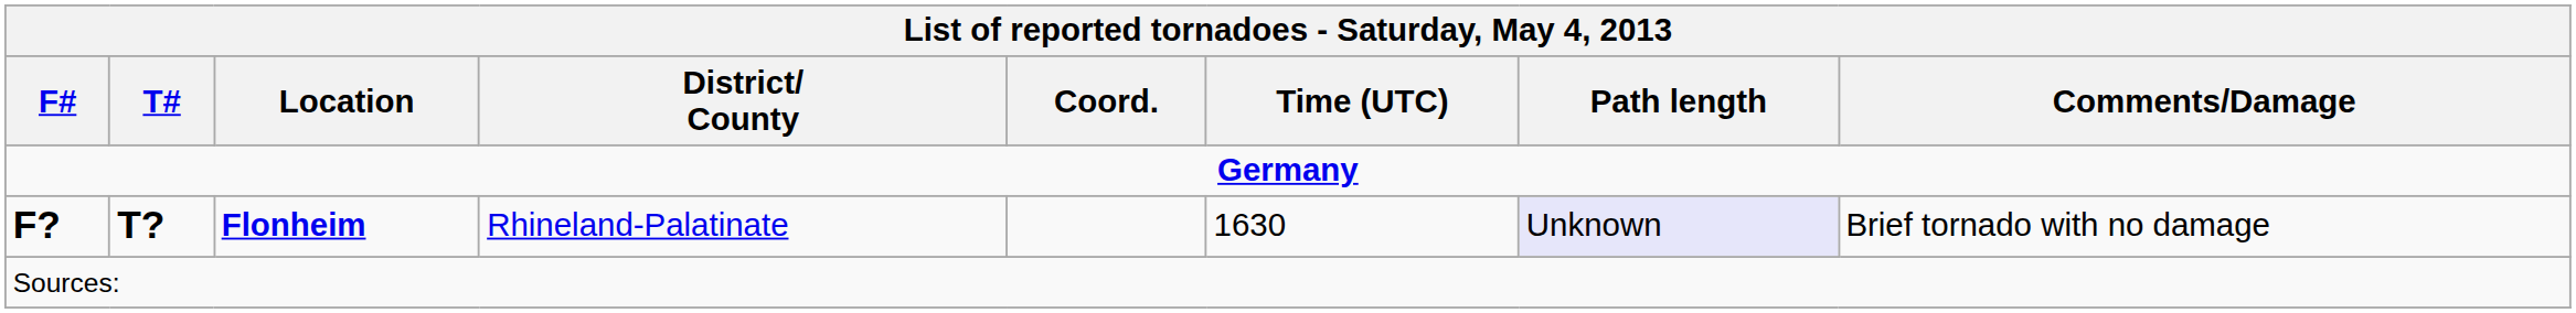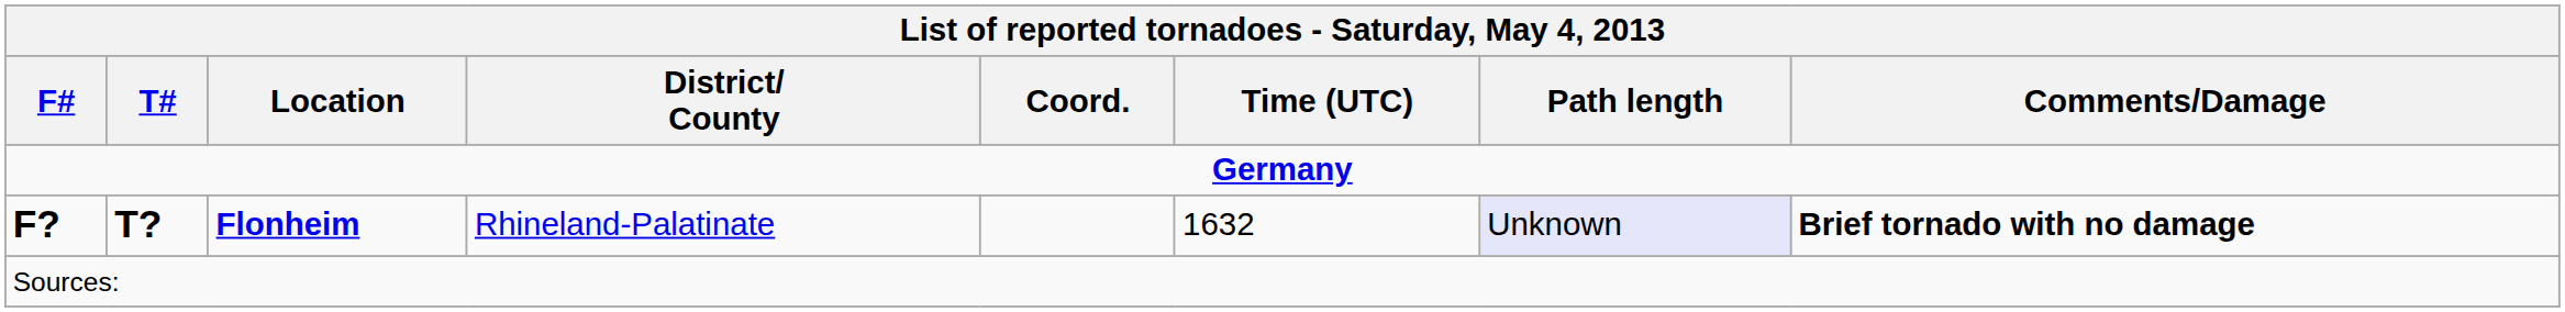F? | Time (UTC): 1630 -> 1632
F? | Comments/Damage: normal -> bold
